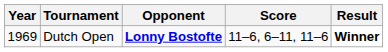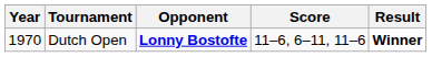Dutch Open | Year: 1969 -> 1970
